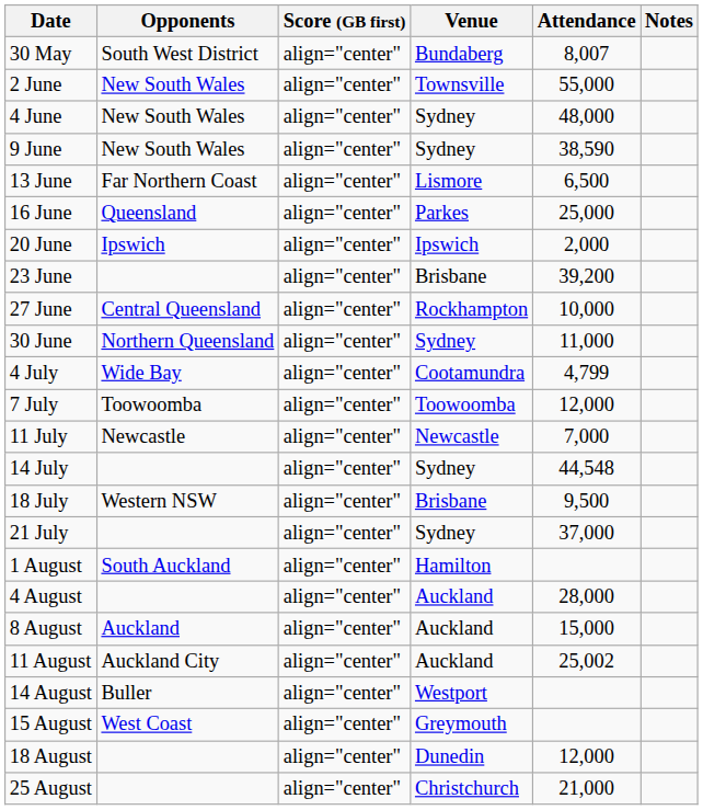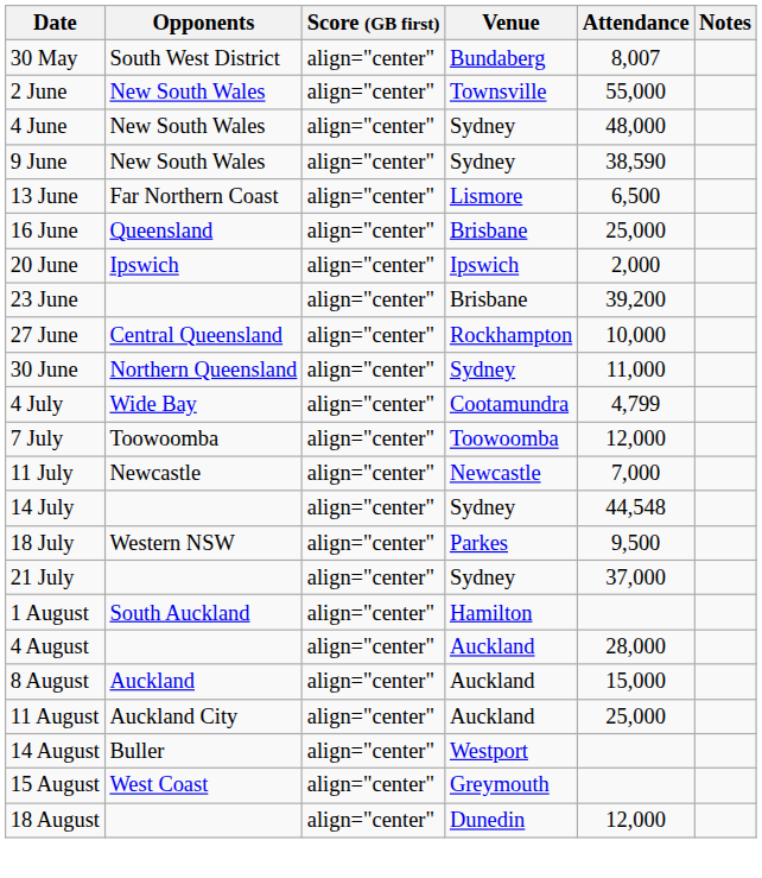16 June | Venue: Parkes -> Brisbane
18 July | Venue: Brisbane -> Parkes
11 August | Attendance: 25,002 -> 25,000
- row: 25 August | align="center" | Christchurch | 21,000
